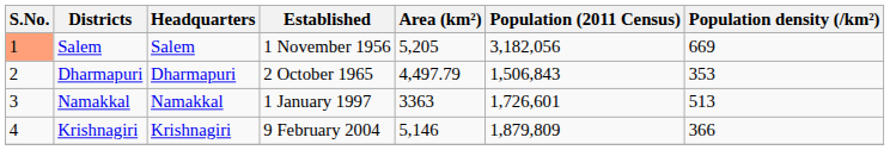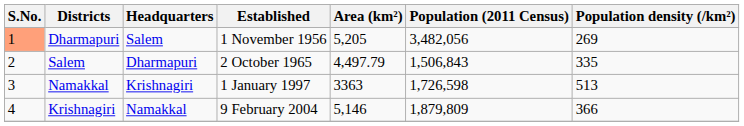row 2 | Districts: Salem -> Dharmapuri
row 2 | Population (2011 Census): 3,182,056 -> 3,482,056
row 2 | Population density (/km²): 669 -> 269
row 3 | Districts: Dharmapuri -> Salem
row 3 | Population density (/km²): 353 -> 335
row 4 | Headquarters: Namakkal -> Krishnagiri
row 4 | Population (2011 Census): 1,726,601 -> 1,726,598
row 5 | Headquarters: Krishnagiri -> Namakkal
